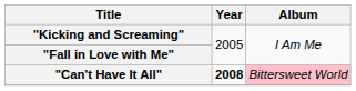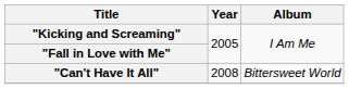"Can't Have It All" | Year: bold -> normal
"Can't Have It All" | Album: pink background -> no background
